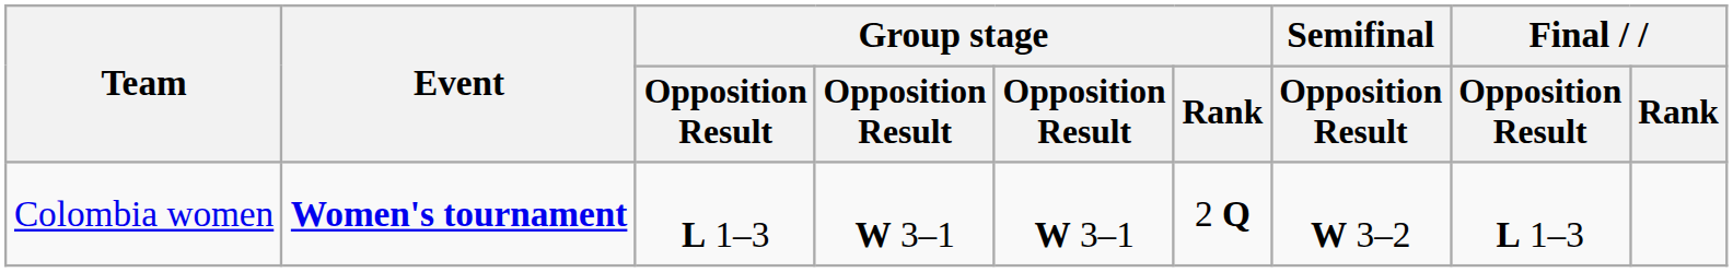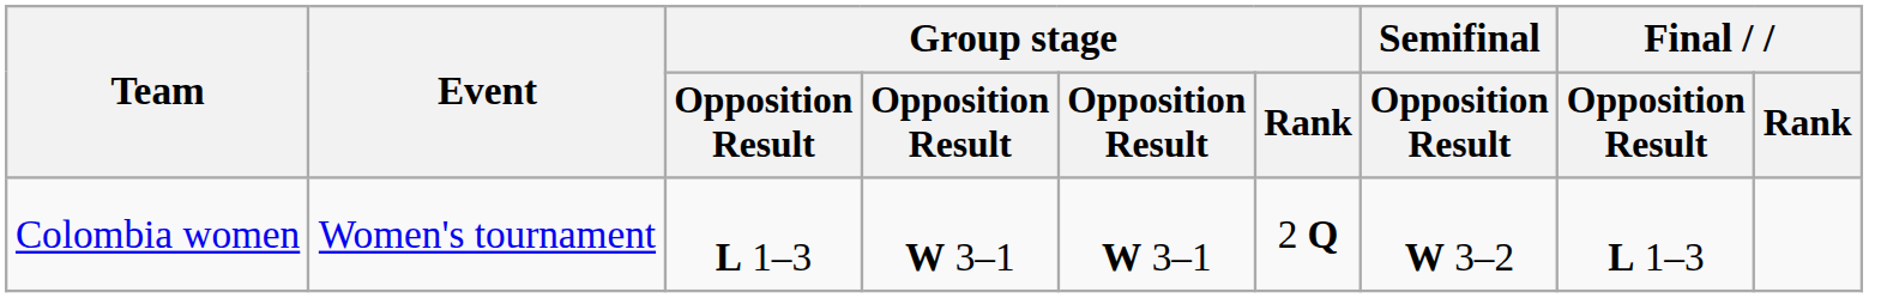Colombia women | Event: bold -> normal
